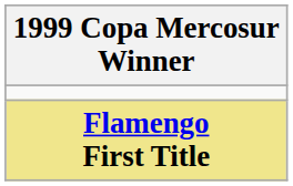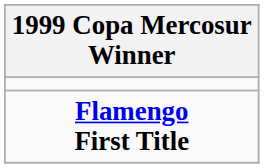row 3 | column 1: khaki background -> no background
